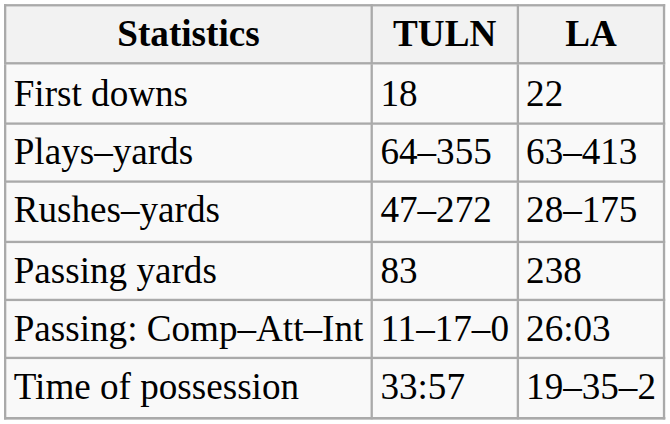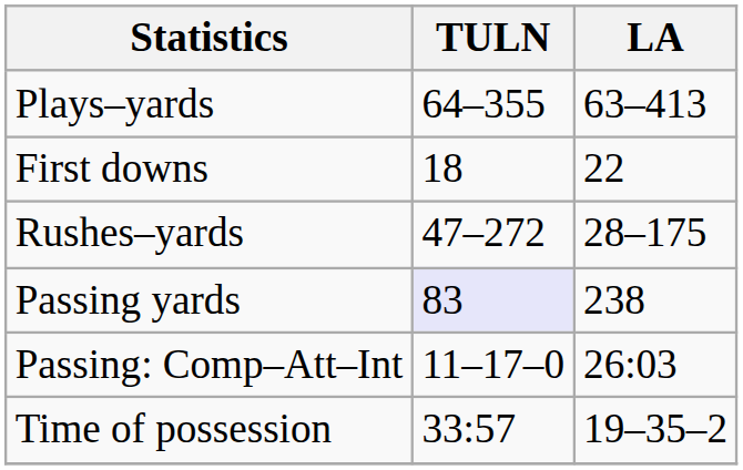rows swapped: First downs <-> Plays–yards
Passing yards | TULN: no background -> lavender background
